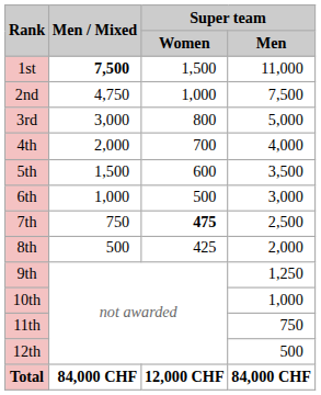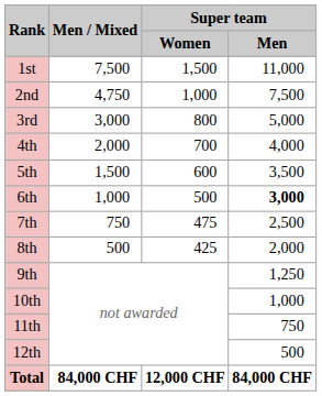1st | Men / Mixed: bold -> normal
6th | Super team / Men: normal -> bold
7th | Super team / Women: bold -> normal
